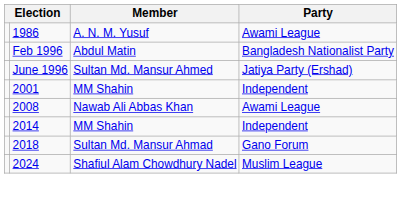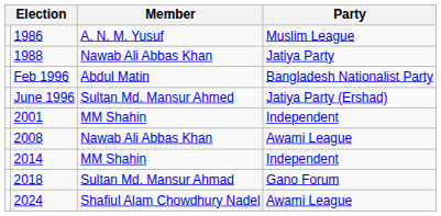1986 | Party: Awami League -> Muslim League
+ row: 1988 | Nawab Ali Abbas Khan | Jatiya Party
2024 | Party: Muslim League -> Awami League
